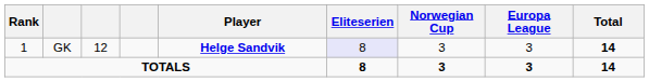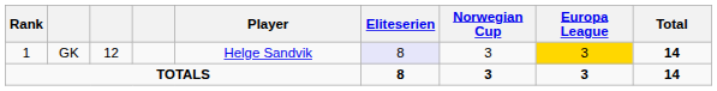1 | Player: bold -> normal
1 | Europa League: no background -> gold background
